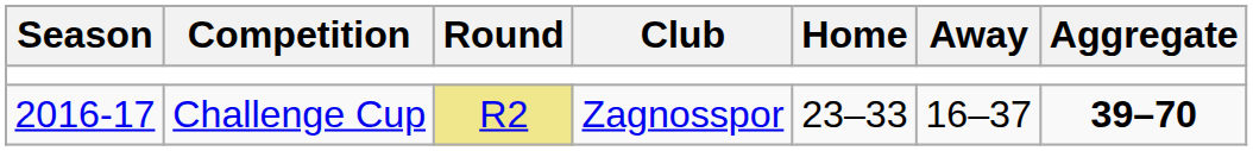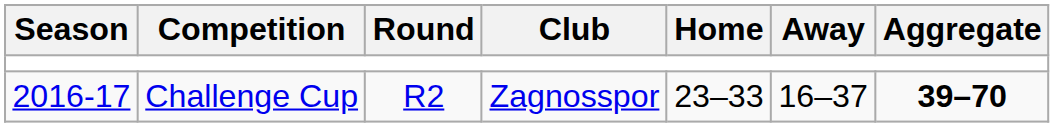Challenge Cup | Round: khaki background -> no background
